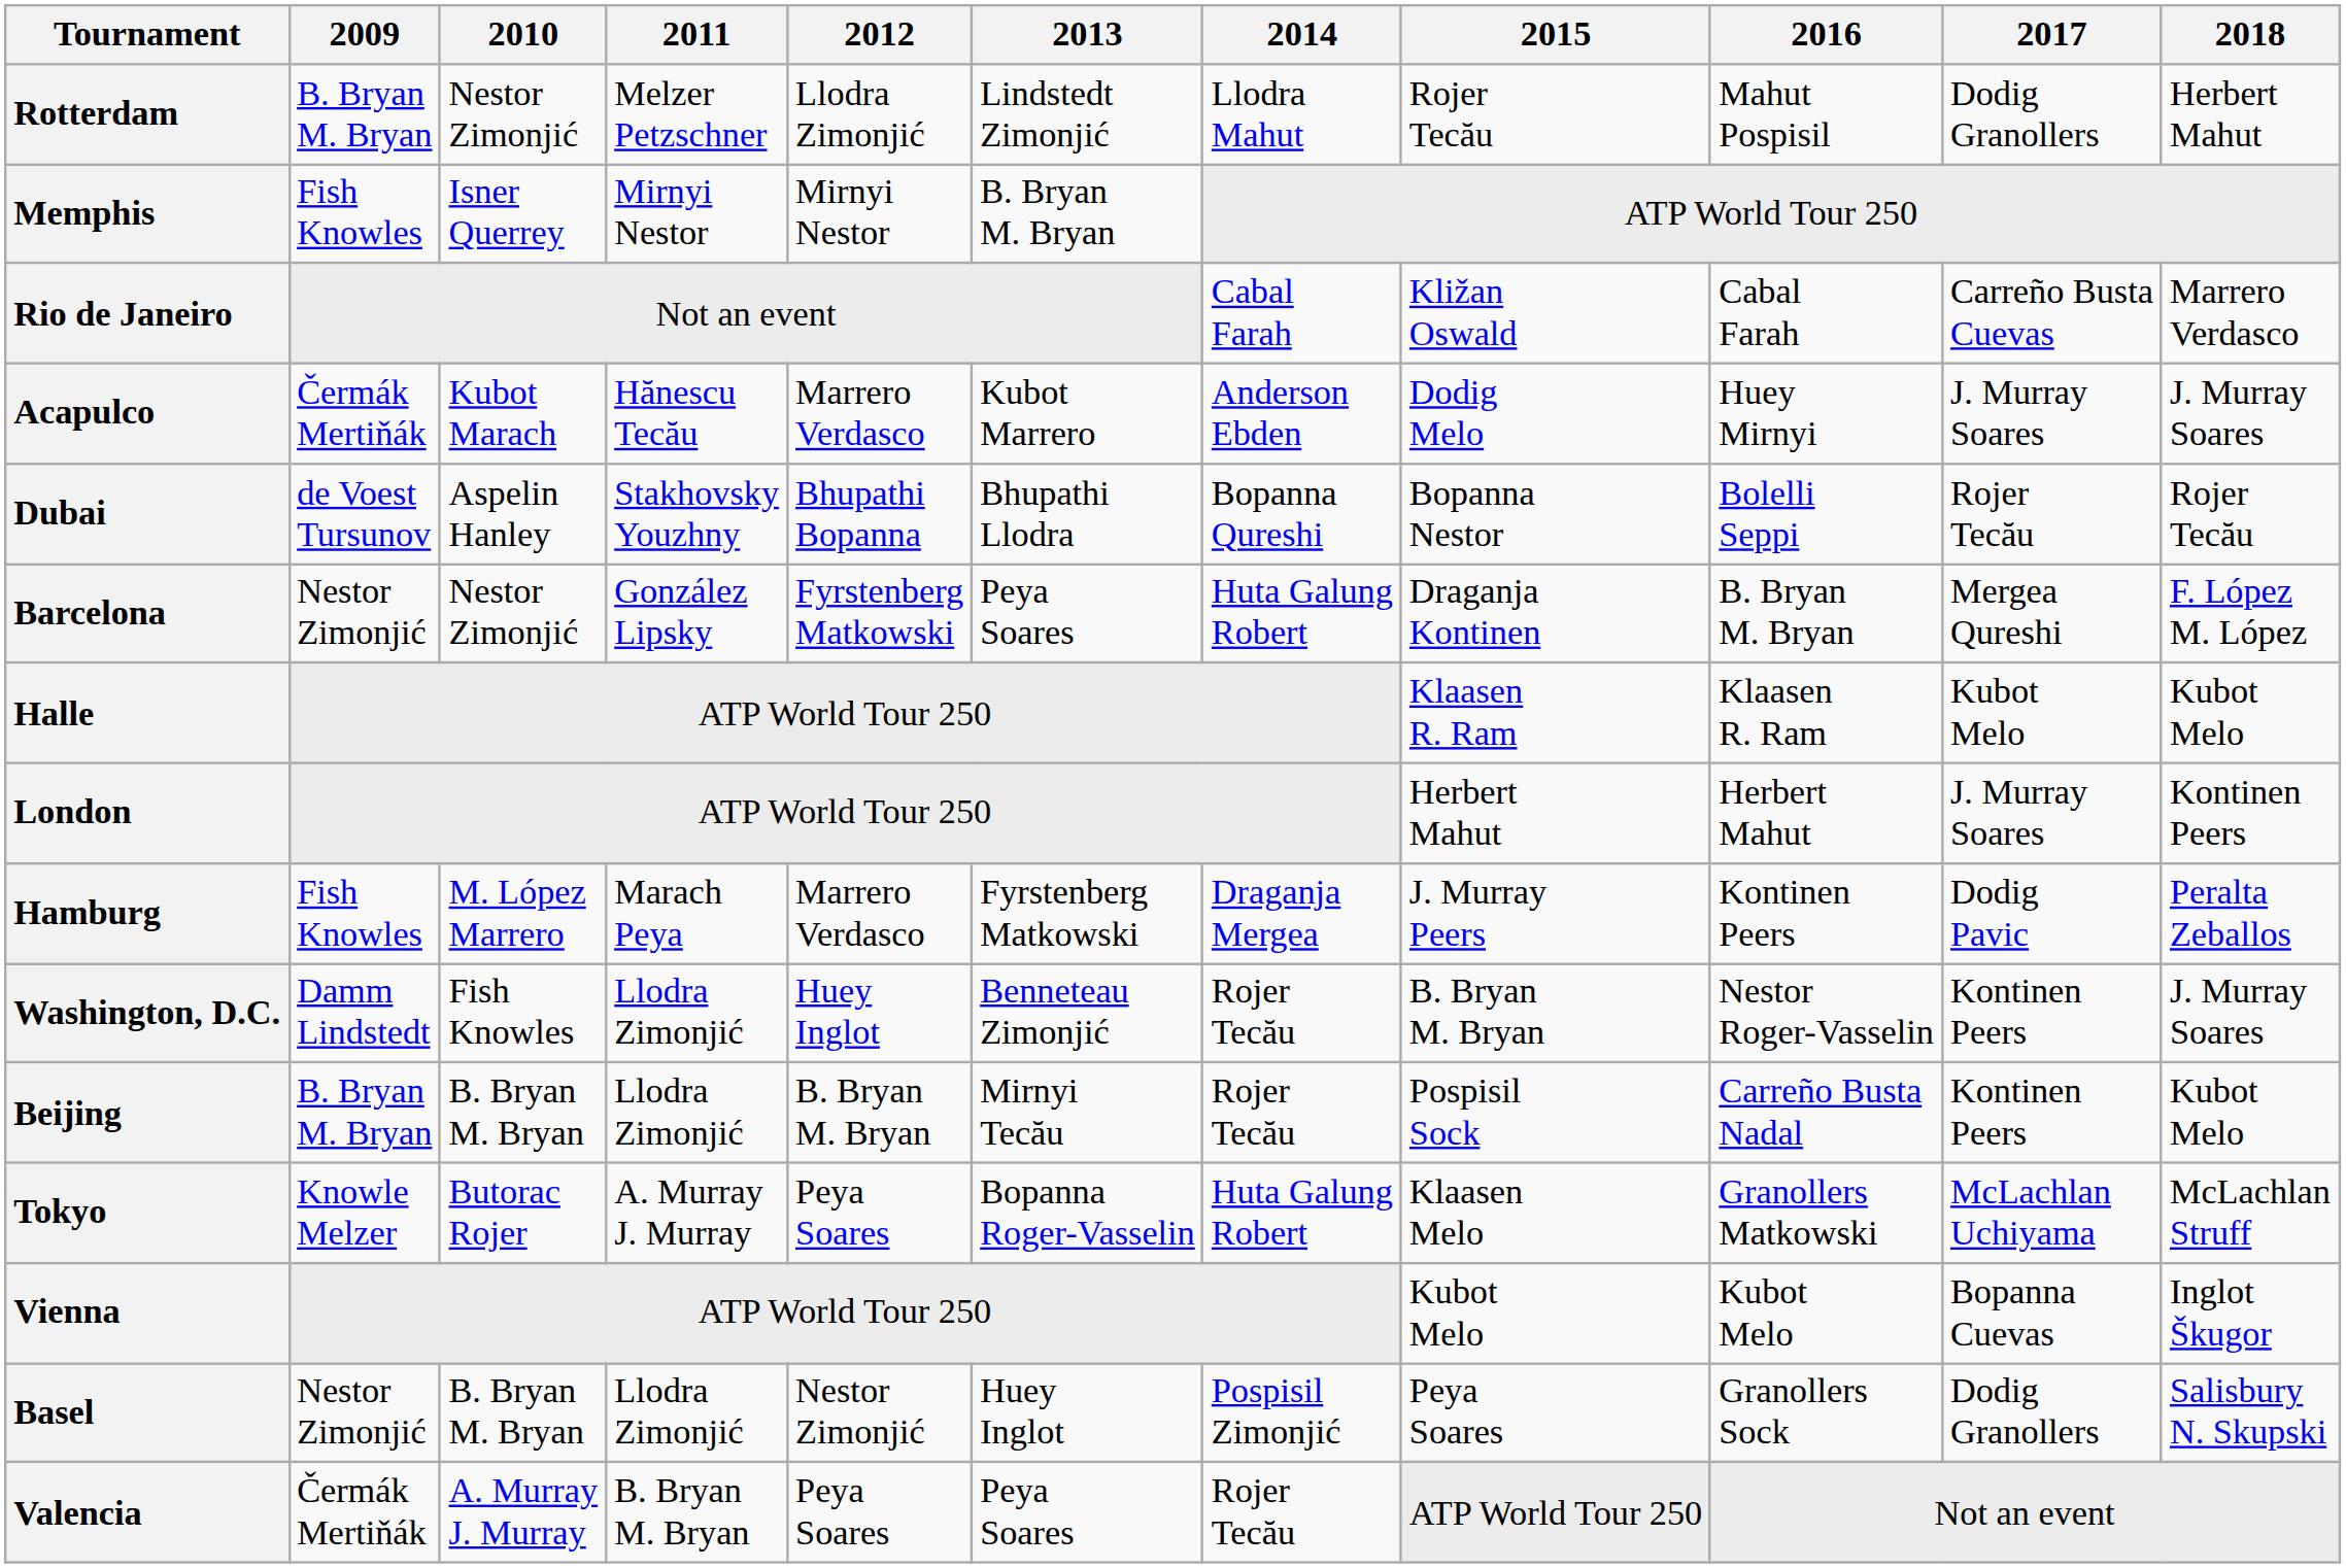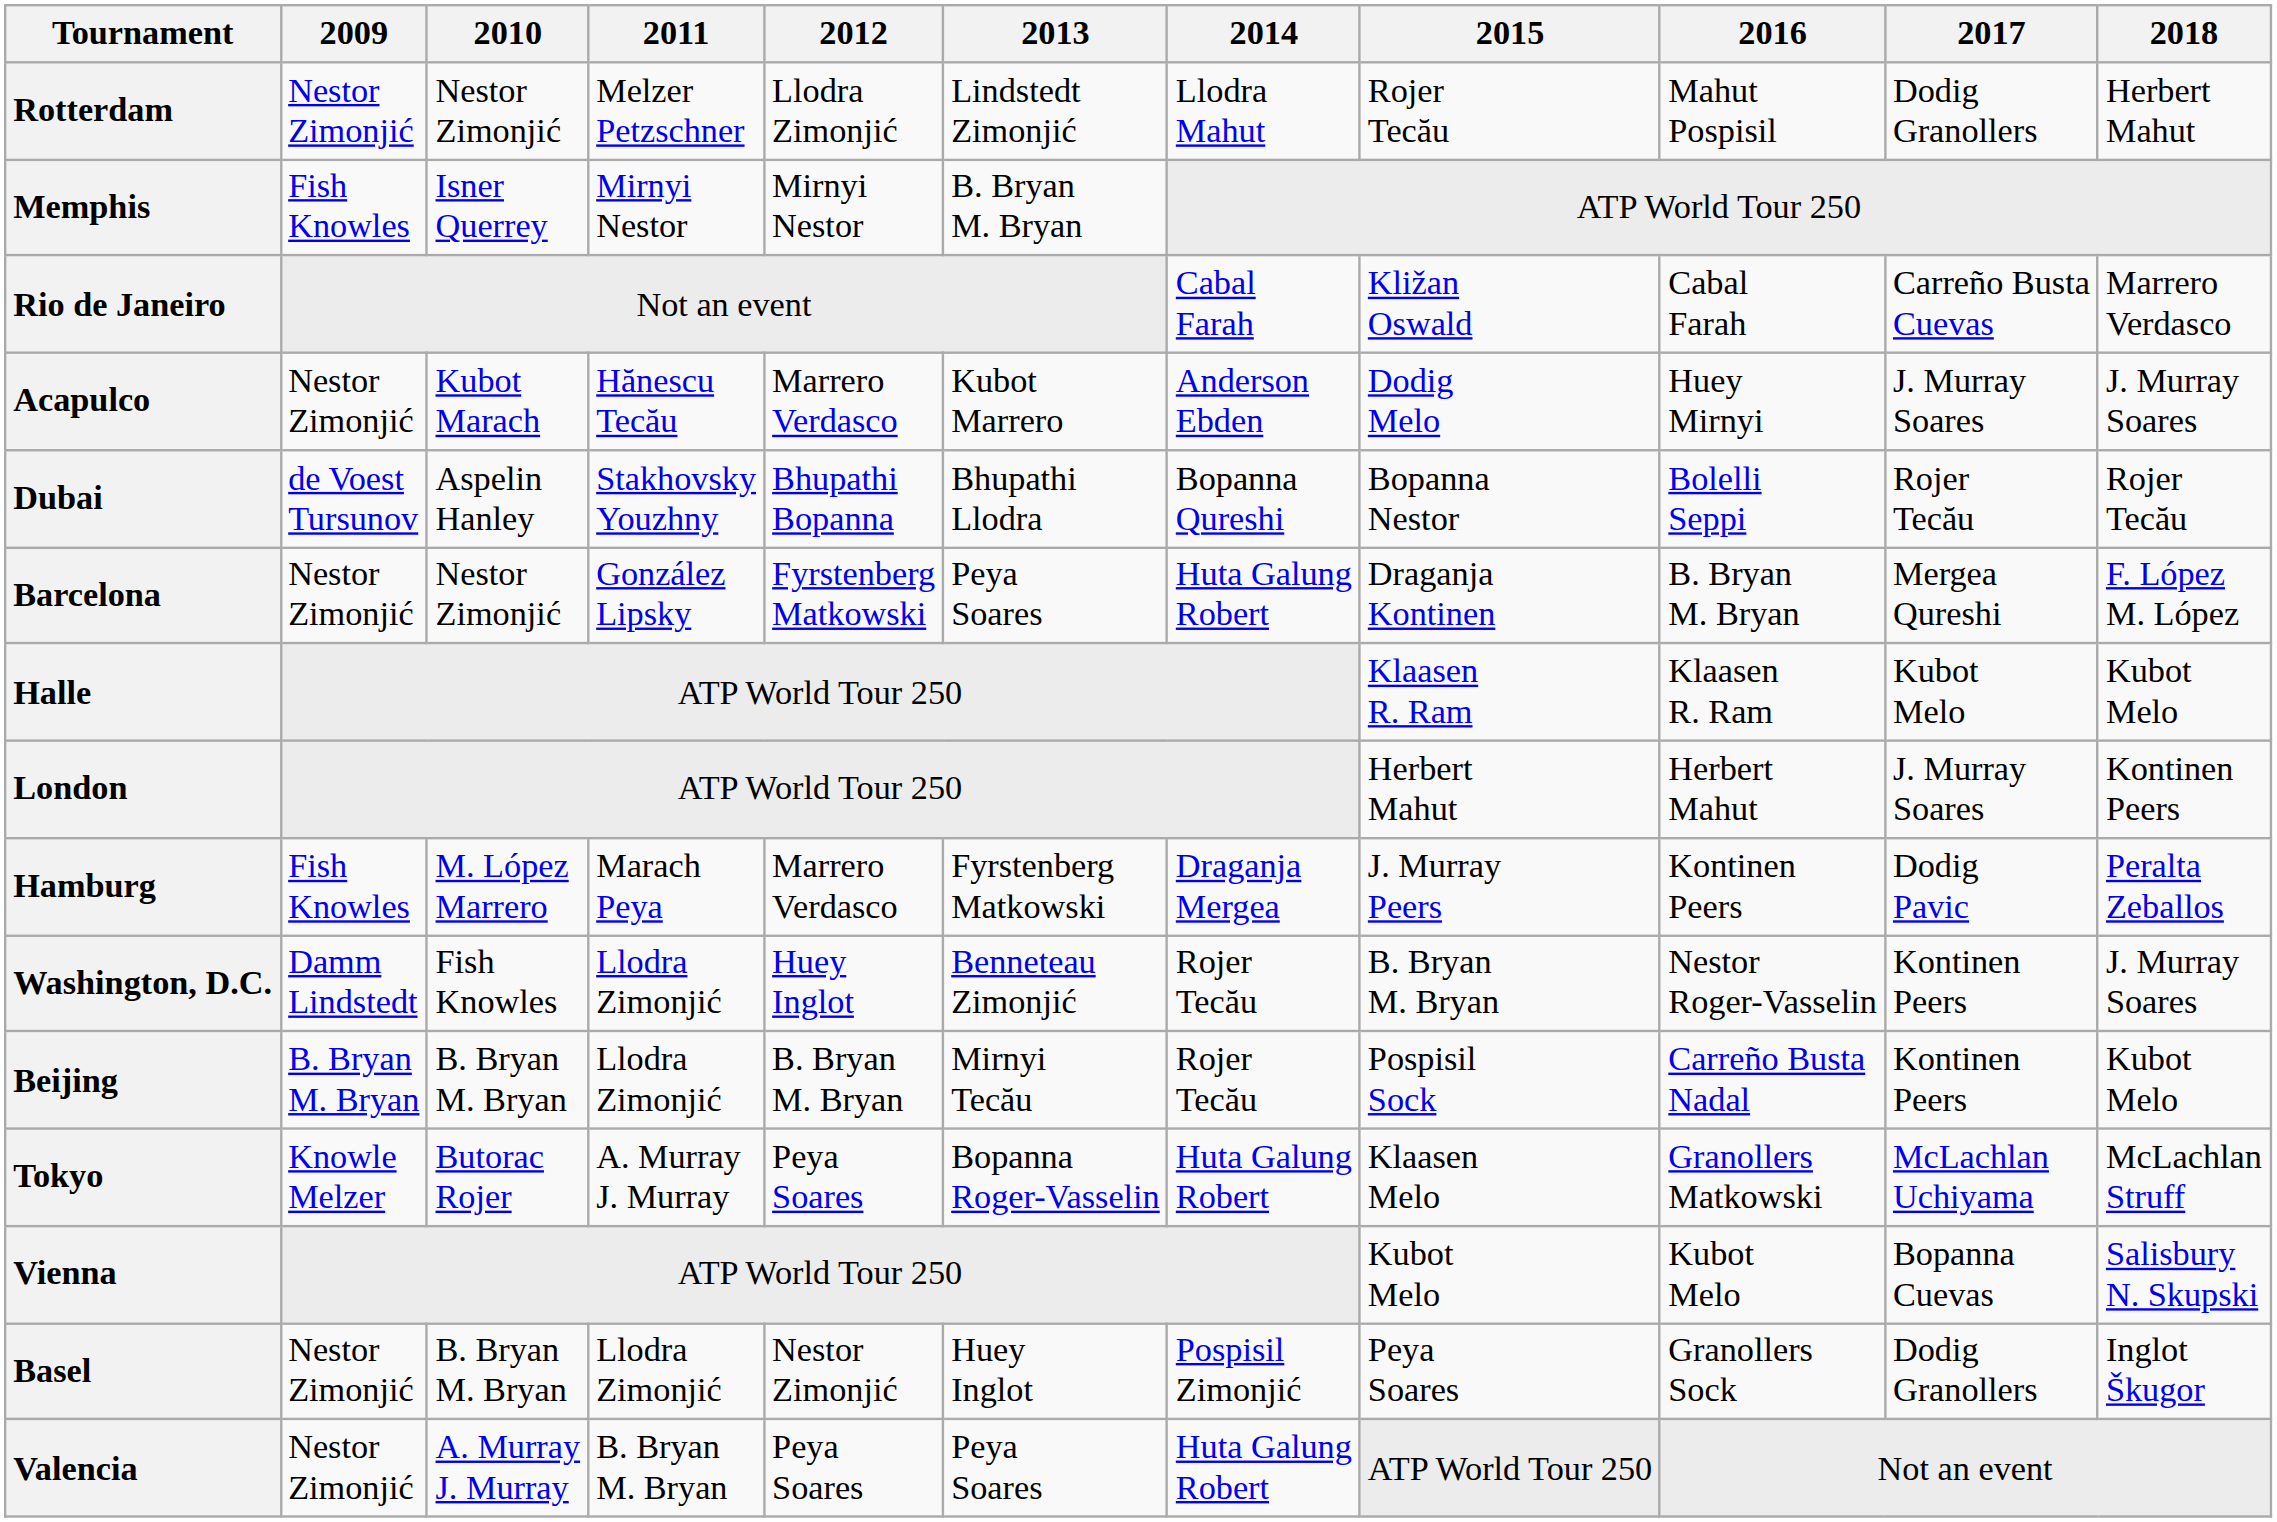Rotterdam | 2009: B. Bryan M. Bryan -> Nestor Zimonjić
Acapulco | 2009: Čermák Mertiňák -> Nestor Zimonjić
Vienna | 2018: Inglot Škugor -> Salisbury N. Skupski
Basel | 2018: Salisbury N. Skupski -> Inglot Škugor
Valencia | 2009: Čermák Mertiňák -> Nestor Zimonjić
Valencia | 2014: Rojer Tecău -> Huta Galung Robert
